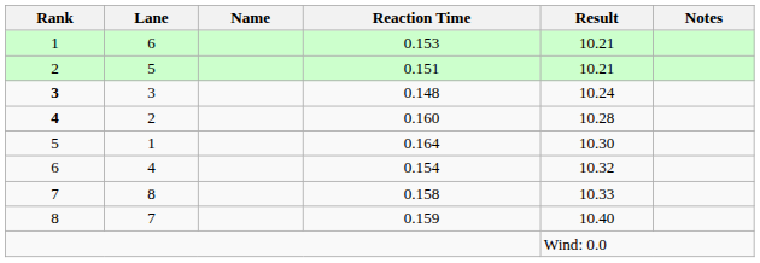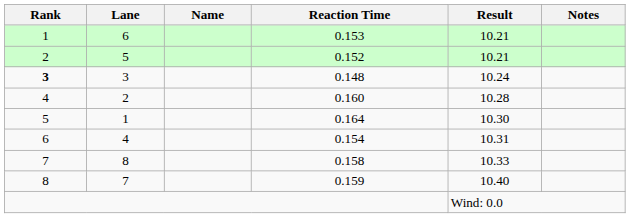row 3 | Reaction Time: 0.151 -> 0.152
row 5 | Rank: bold -> normal
row 7 | Result: 10.32 -> 10.31
